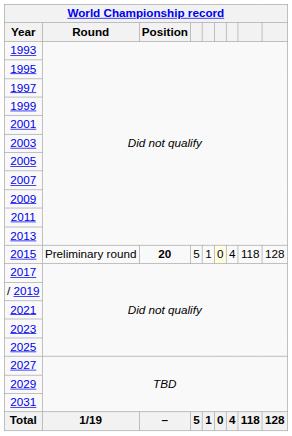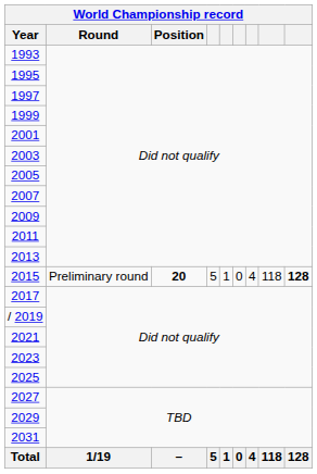2015 | column 6: lightyellow background -> no background
2015 | column 9: normal -> bold
